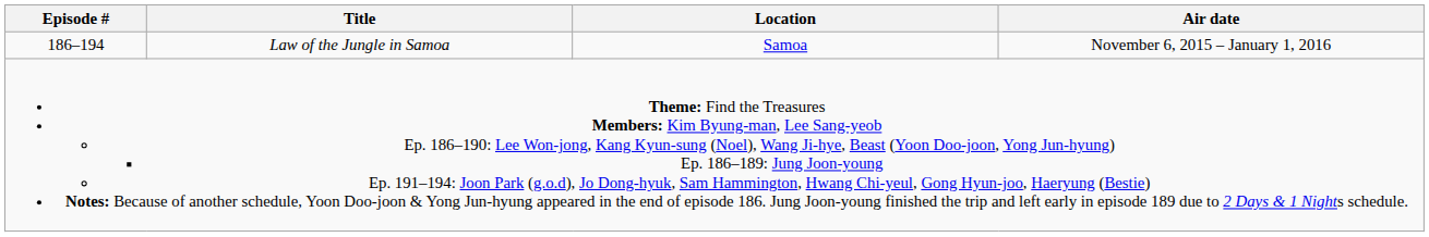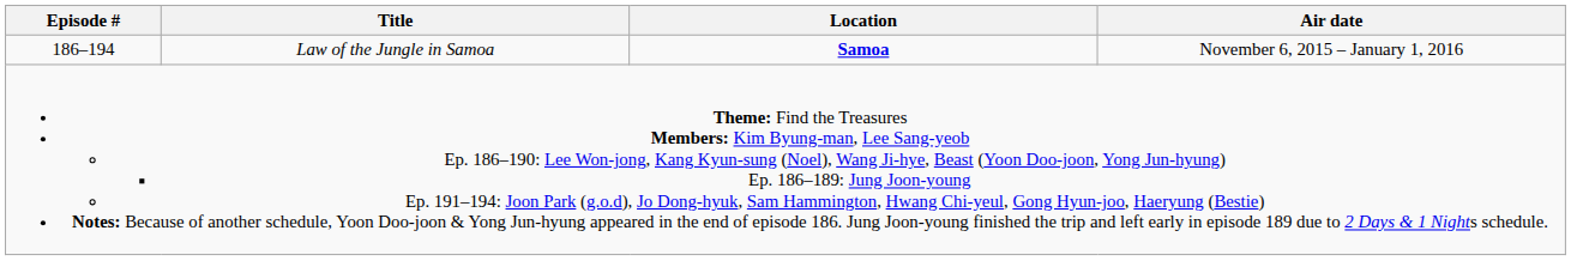186–194 | Location: normal -> bold
